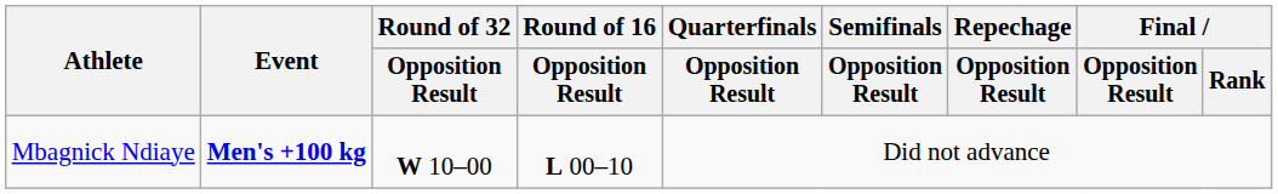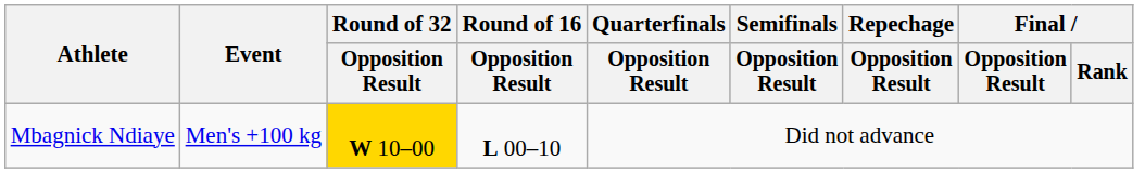Mbagnick Ndiaye | Event: bold -> normal
Mbagnick Ndiaye | Round of 32 / Opposition Result: no background -> gold background
